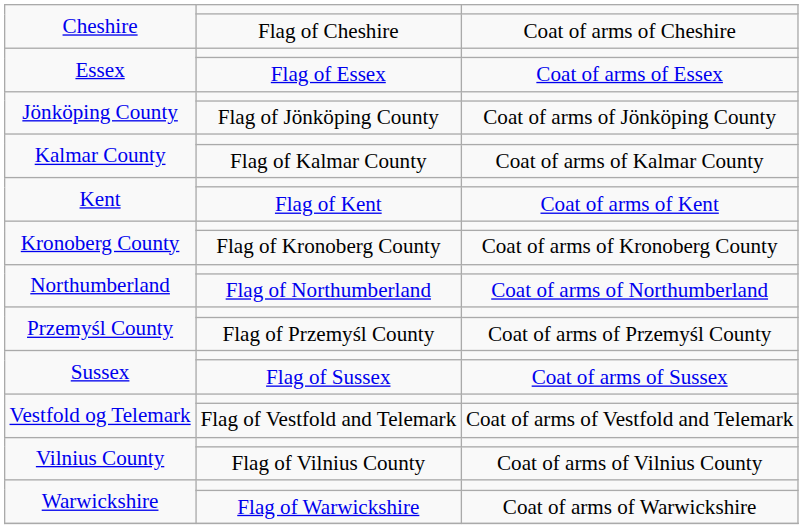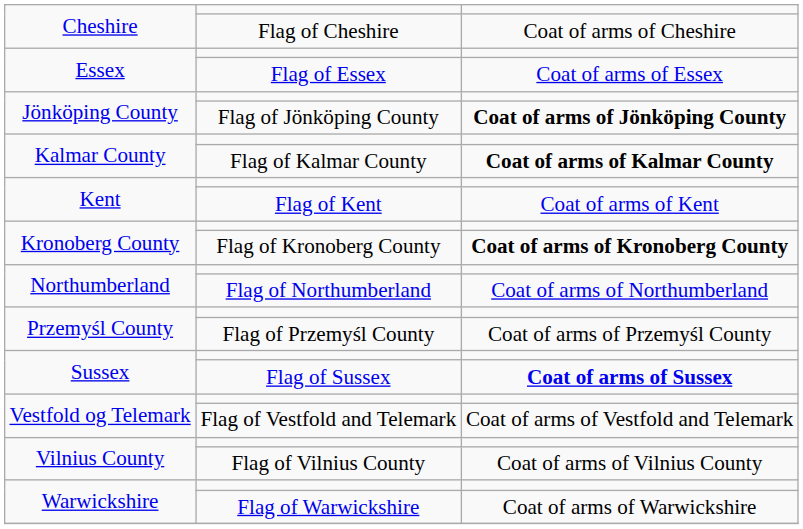Flag of Jönköping County | column 3: normal -> bold
Flag of Kalmar County | column 3: normal -> bold
Flag of Kronoberg County | column 3: normal -> bold
Flag of Sussex | column 3: normal -> bold
